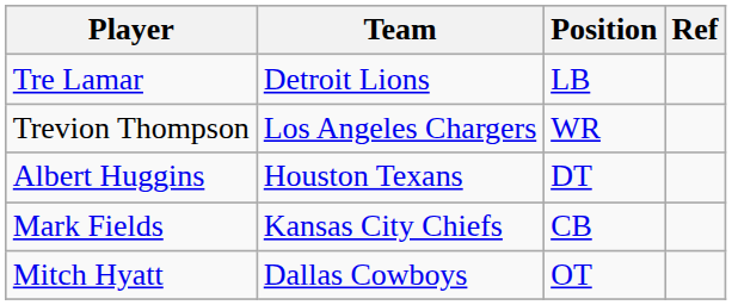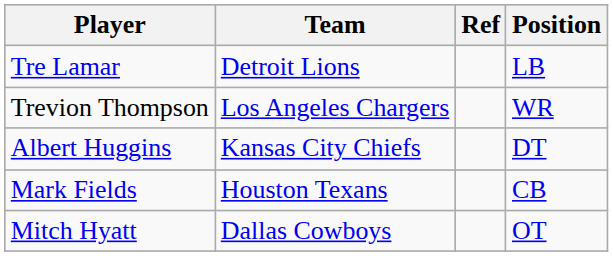columns swapped: Position <-> Ref
Albert Huggins | Team: Houston Texans -> Kansas City Chiefs
Mark Fields | Team: Kansas City Chiefs -> Houston Texans
